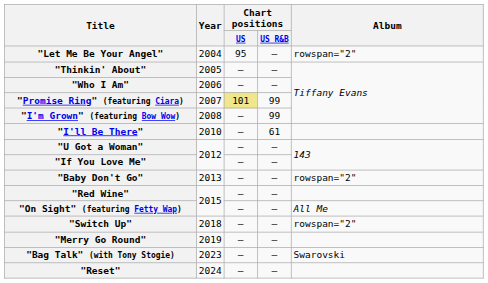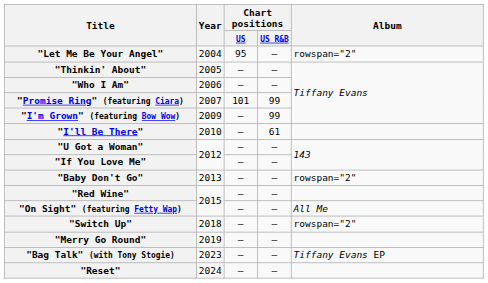"Promise Ring" (featuring Ciara) | Chart positions / US: khaki background -> no background
"I'm Grown" (featuring Bow Wow) | Year: 2008 -> 2009
"Bag Talk" (with Tony Stogie) | Album: Swarovski -> Tiffany Evans EP
